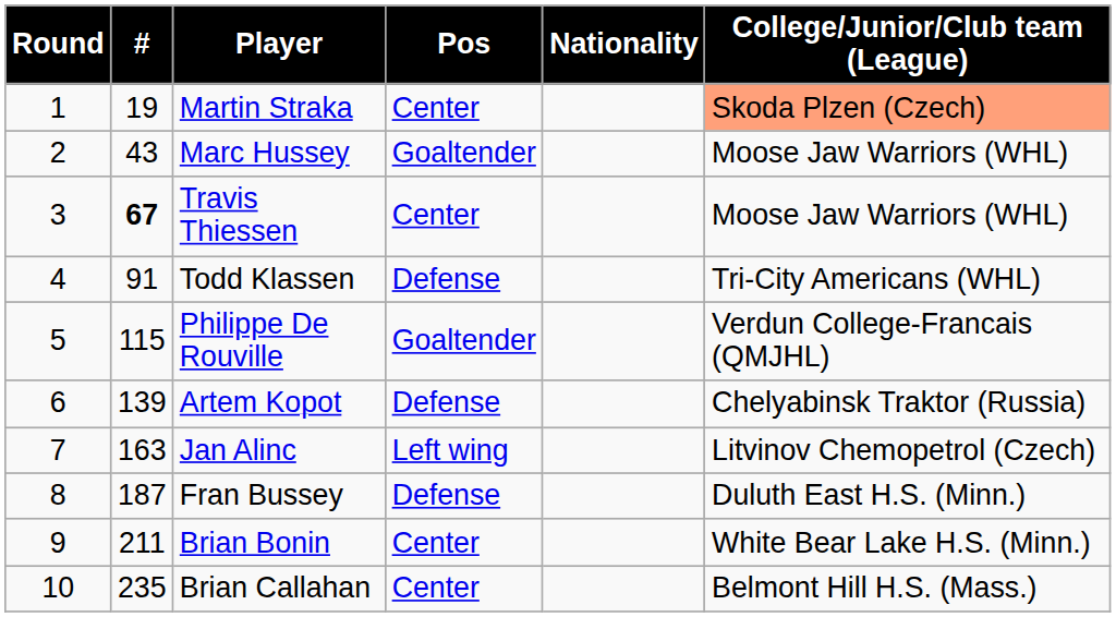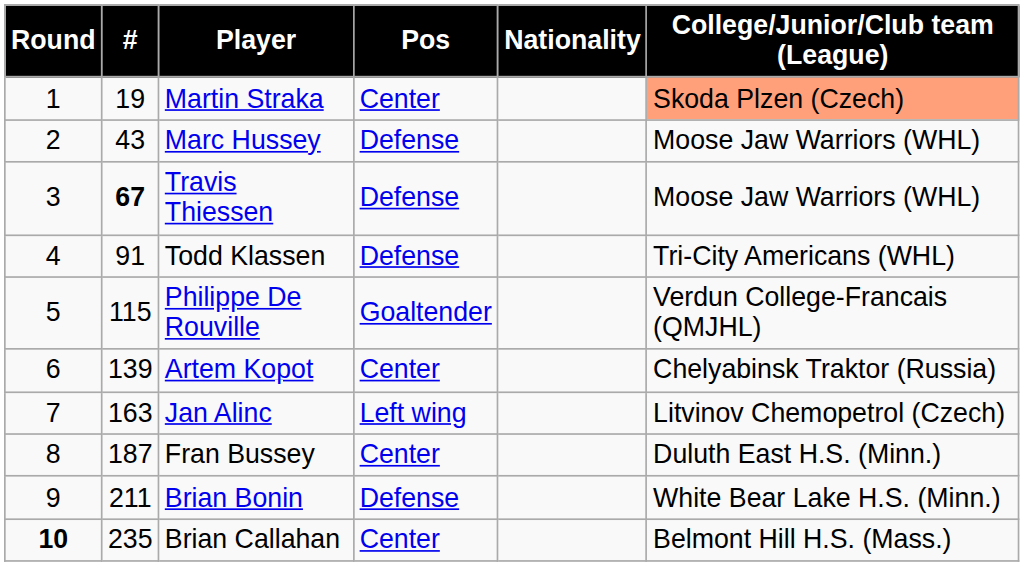Marc Hussey | Pos: Goaltender -> Defense
Travis Thiessen | Pos: Center -> Defense
Artem Kopot | Pos: Defense -> Center
Fran Bussey | Pos: Defense -> Center
Brian Bonin | Pos: Center -> Defense
Brian Callahan | Round: normal -> bold
